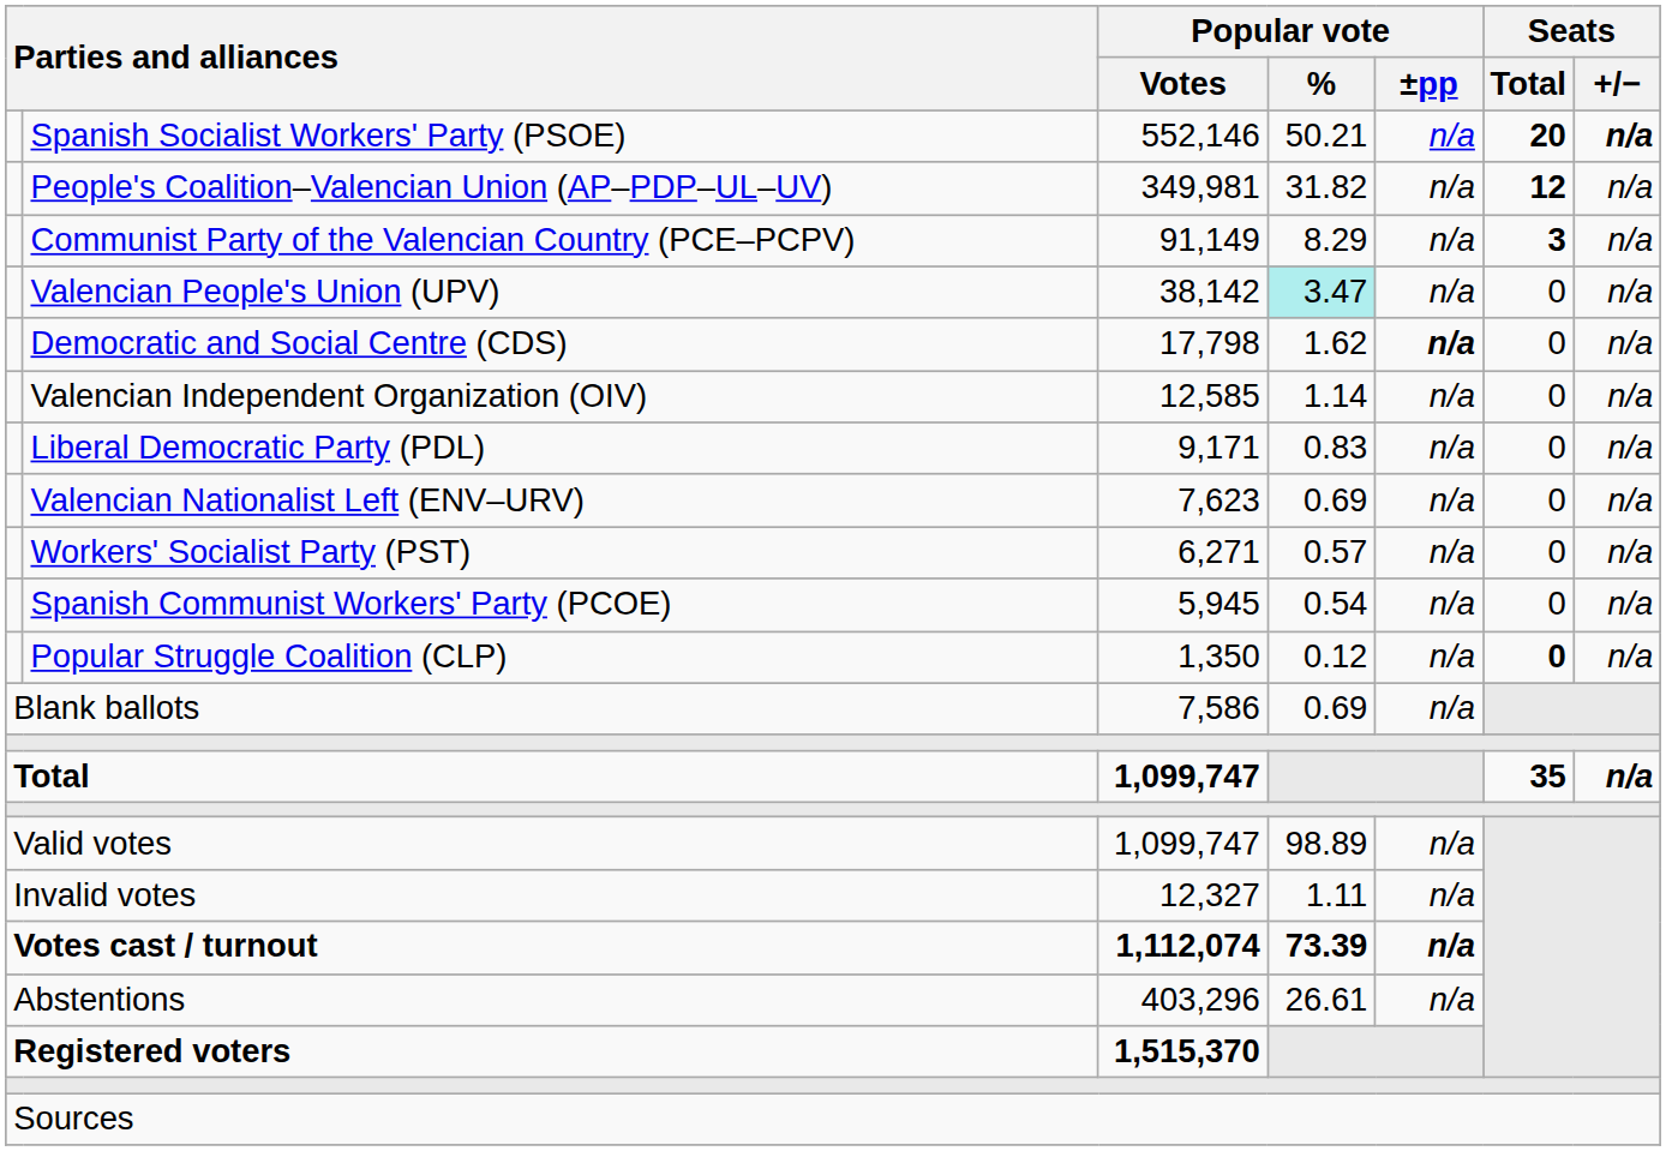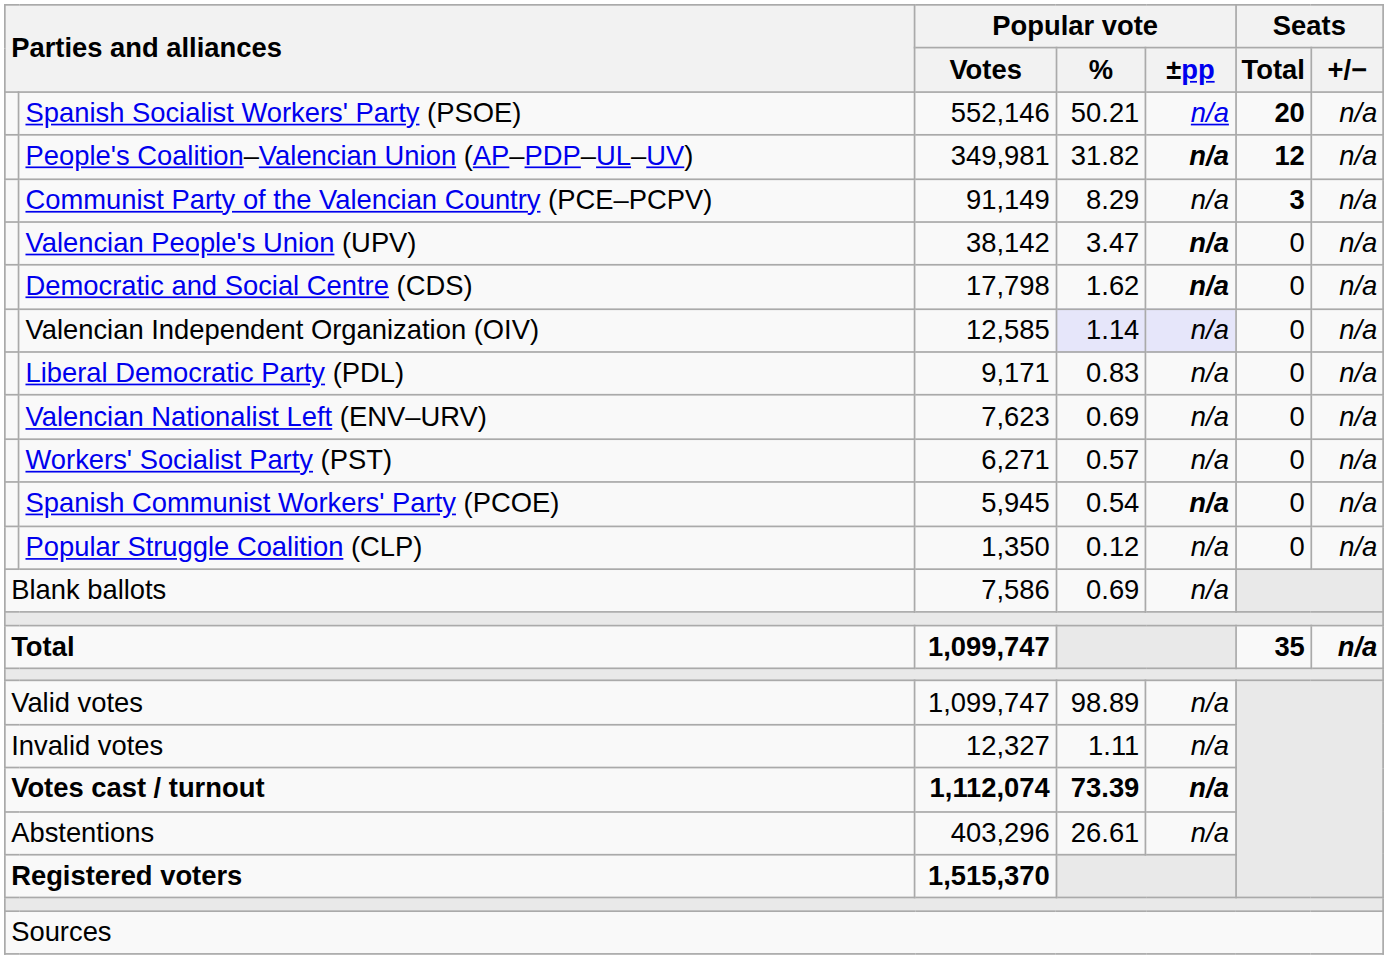Spanish Socialist Workers' Party (PSOE) | Seats / +/−: bold -> normal
People's Coalition–Valencian Union (AP–PDP–UL–UV) | Popular vote / ±pp: normal -> bold
Valencian People's Union (UPV) | Popular vote / %: paleturquoise background -> no background
Valencian People's Union (UPV) | Popular vote / ±pp: normal -> bold
Valencian Independent Organization (OIV) | Popular vote / %: no background -> lavender background
Valencian Independent Organization (OIV) | Popular vote / ±pp: no background -> lavender background
Spanish Communist Workers' Party (PCOE) | Popular vote / ±pp: normal -> bold
Popular Struggle Coalition (CLP) | Seats / Total: bold -> normal
